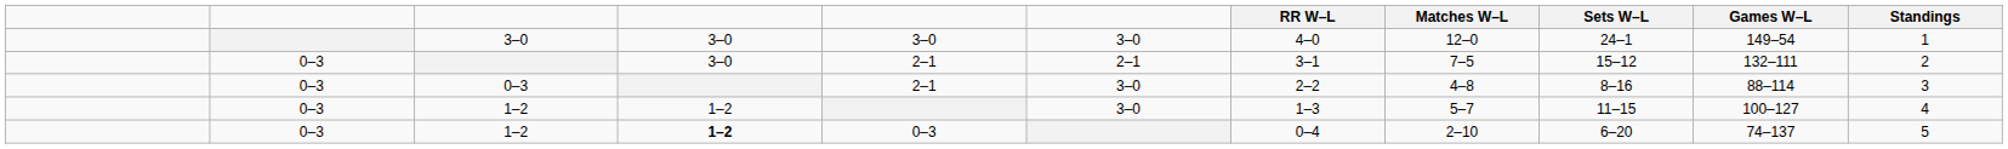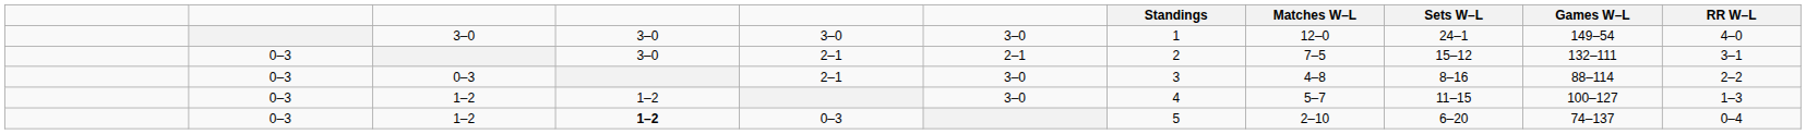columns swapped: RR W–L <-> Standings
